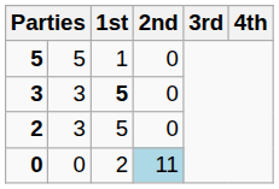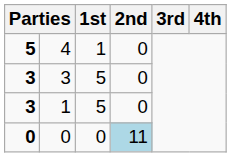row 2 | column 2: 5 -> 4
row 3 | 1st: bold -> normal
row 4 | column 1: 2 -> 3
row 4 | column 2: 3 -> 1
row 5 | 1st: 2 -> 0
